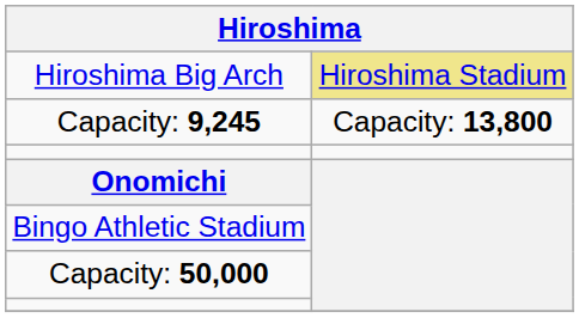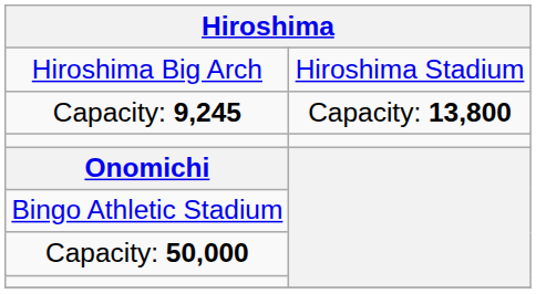row 2 | column 2: khaki background -> no background
